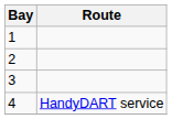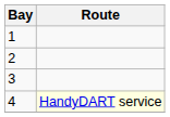4 | Route: no background -> lightyellow background
